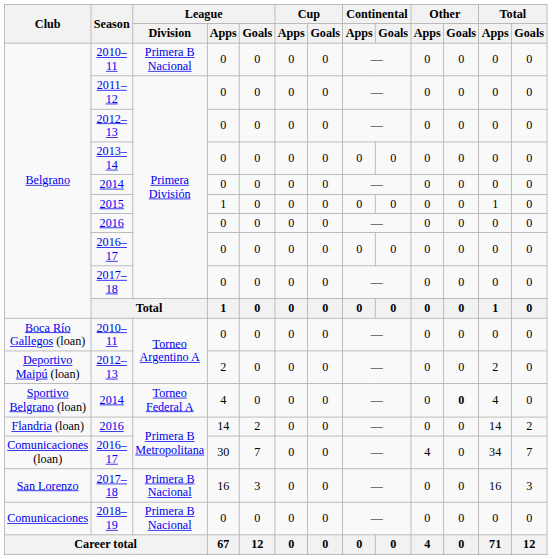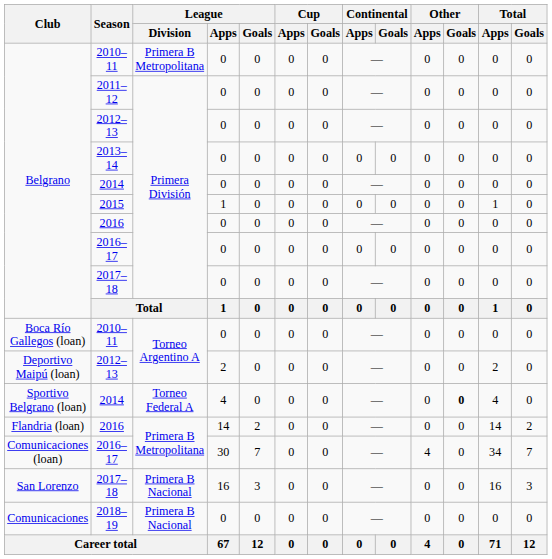Belgrano / 2010–11 | League / Division: Primera B Nacional -> Primera B Metropolitana
